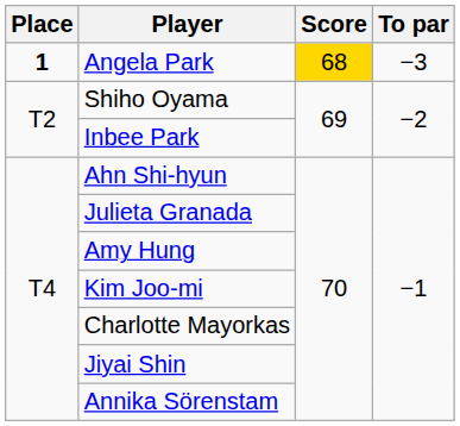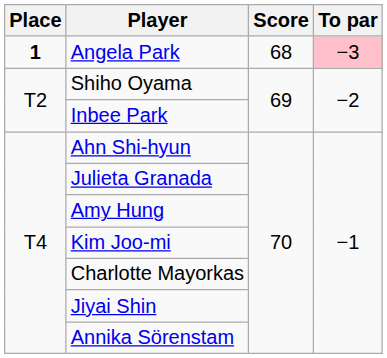Angela Park | Score: gold background -> no background
Angela Park | To par: no background -> pink background
